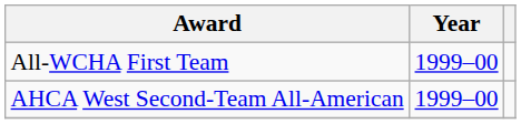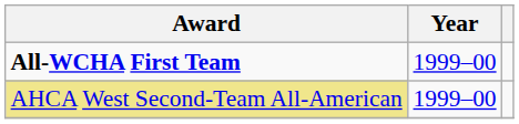row 2 | Award: normal -> bold
row 3 | Award: no background -> khaki background
